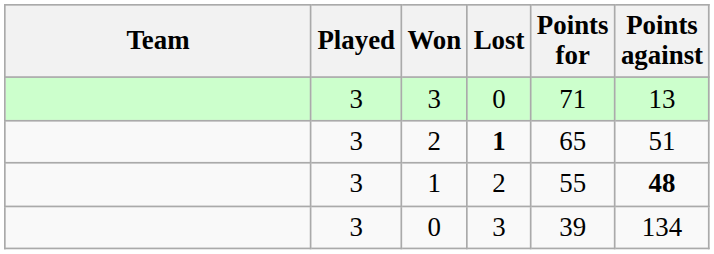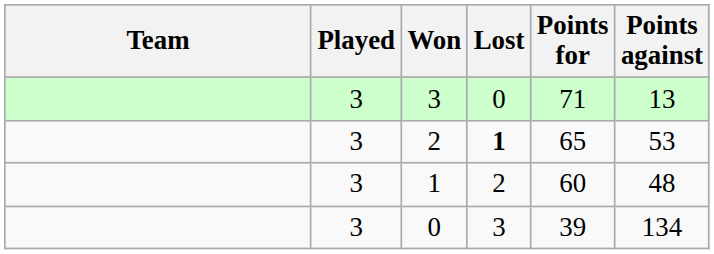row 3 | Points against: 51 -> 53
row 4 | Points for: 55 -> 60
row 4 | Points against: bold -> normal
